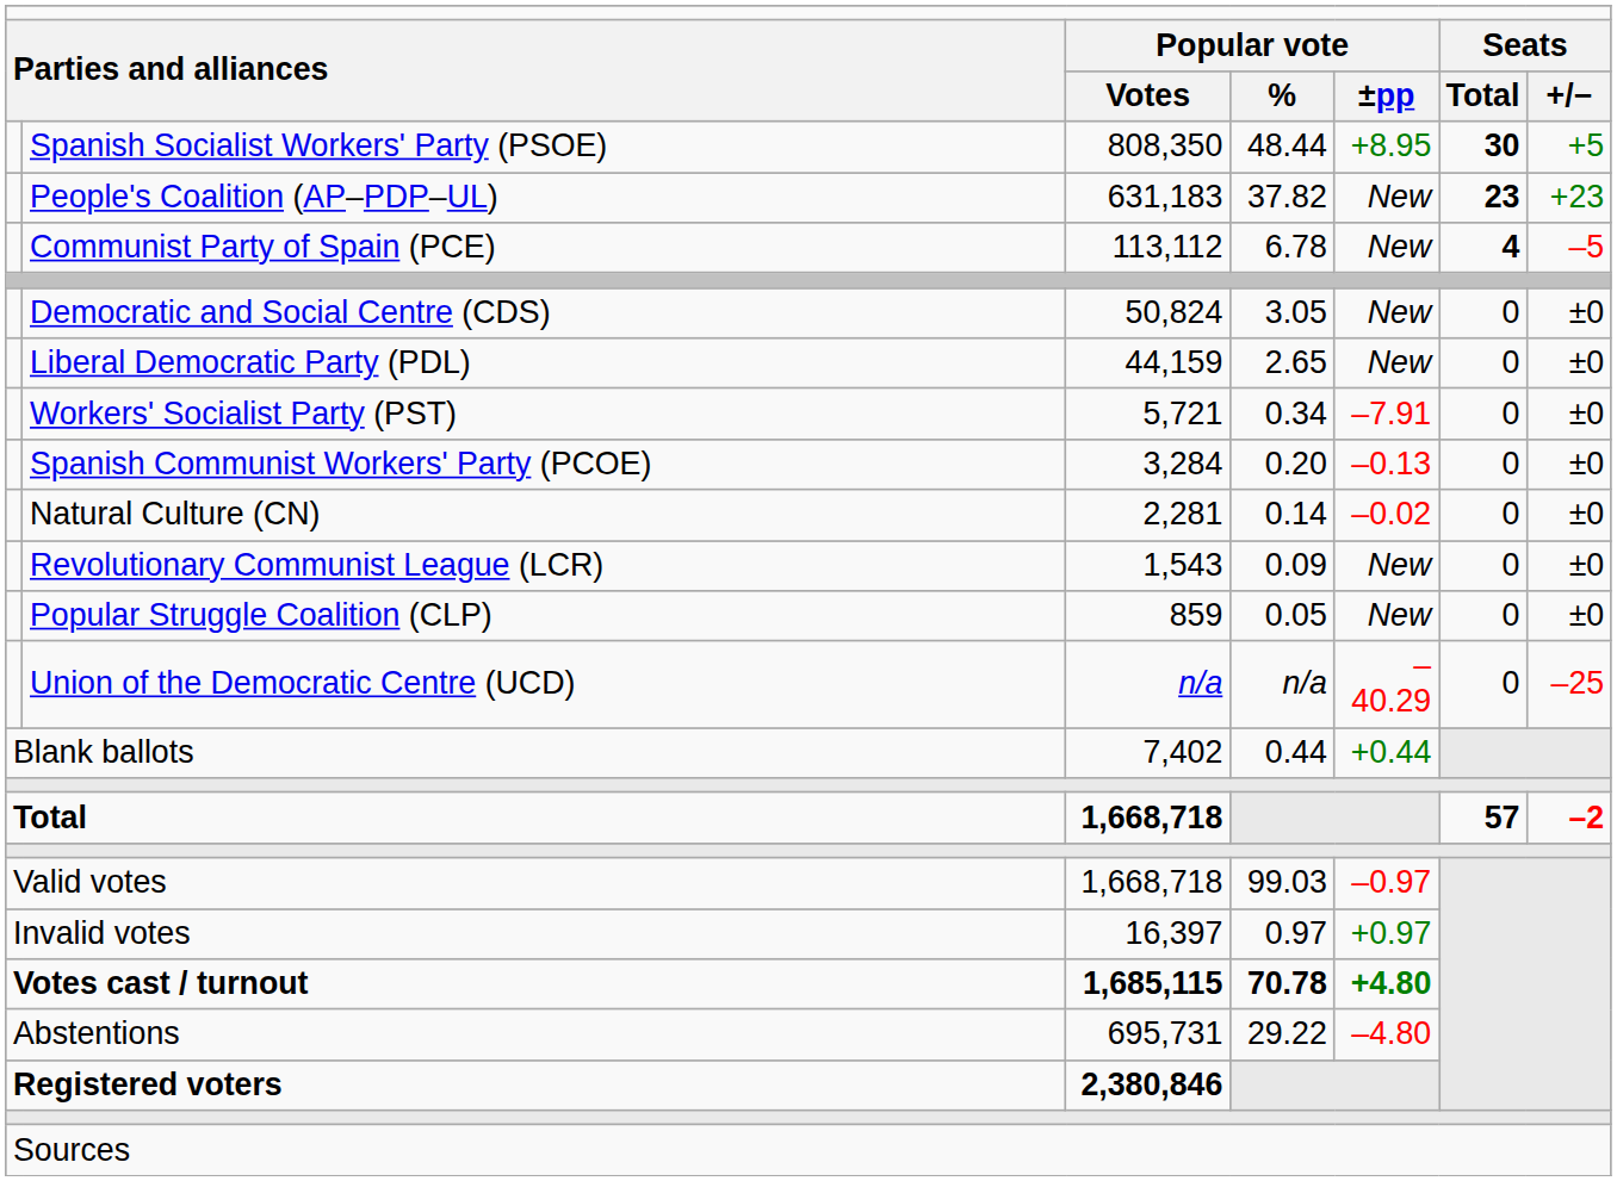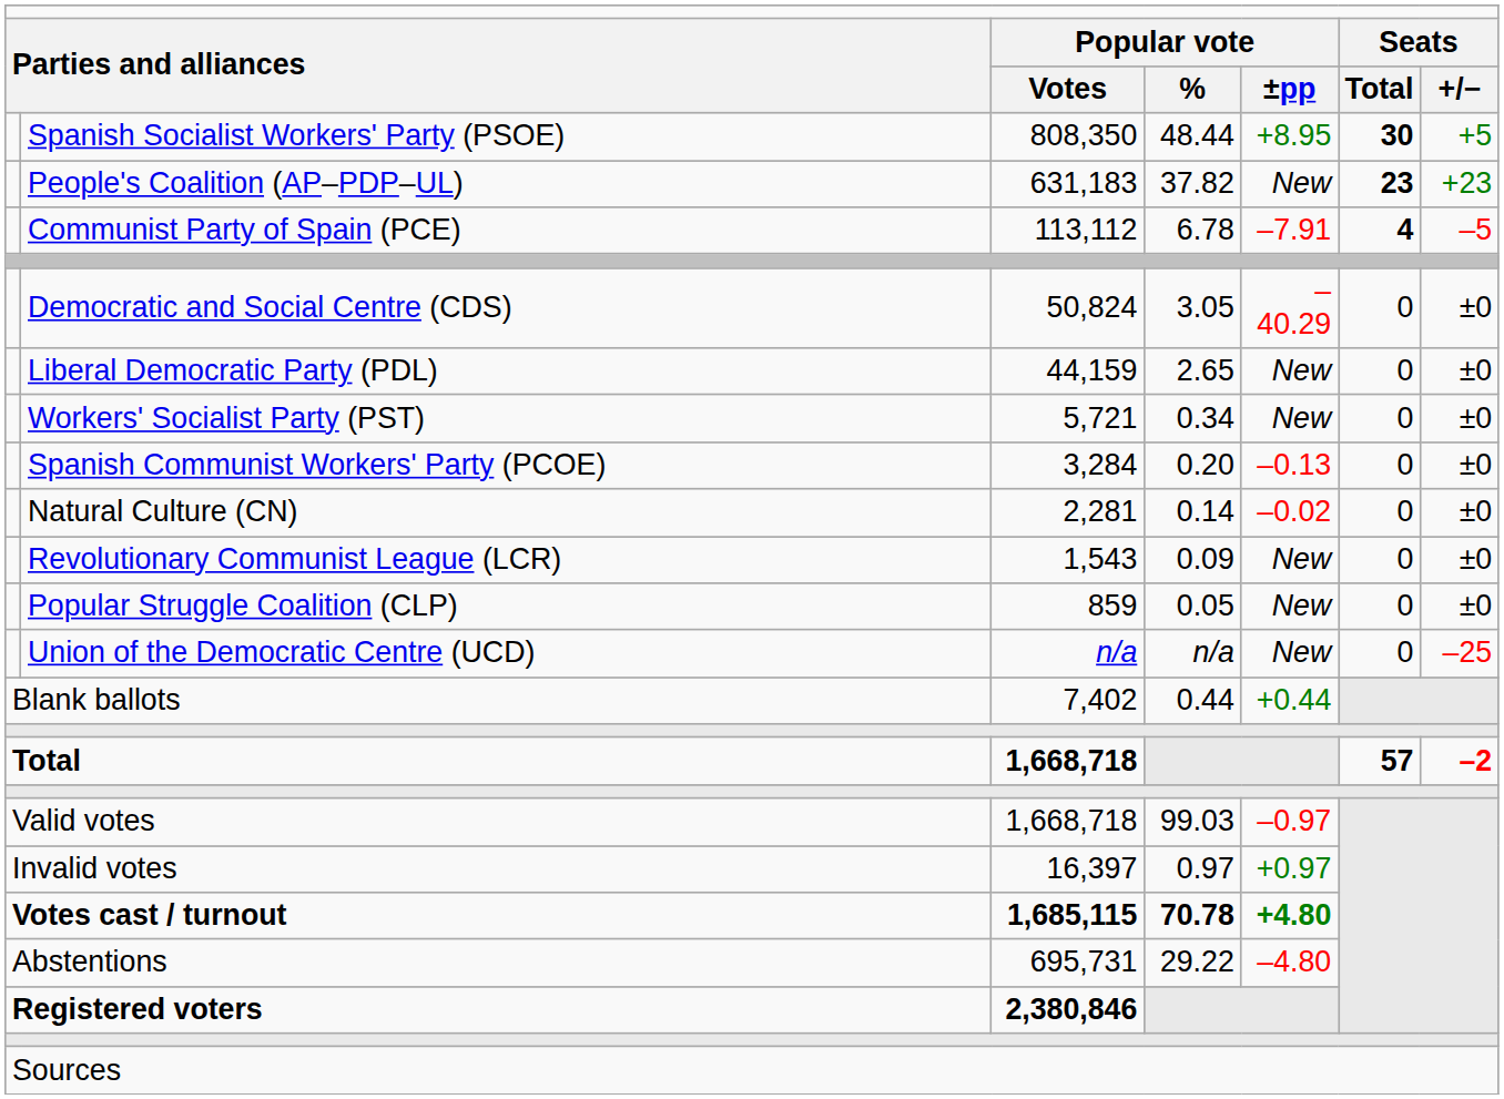Communist Party of Spain (PCE) | column 5: New -> –7.91
Democratic and Social Centre (CDS) | column 5: New -> –40.29
Workers' Socialist Party (PST) | column 5: –7.91 -> New
Union of the Democratic Centre (UCD) | column 5: –40.29 -> New
